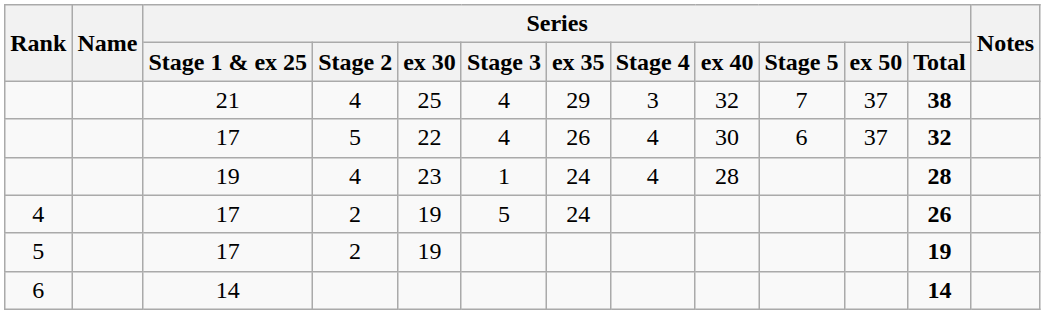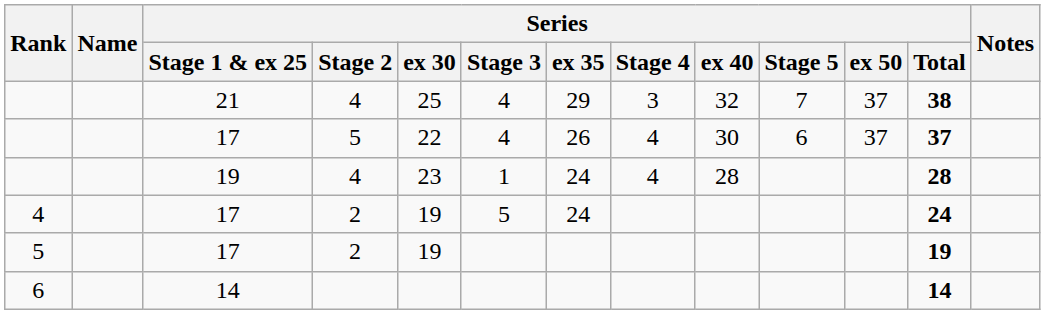row 4 | Series / Total: 32 -> 37
row 6 | Series / Total: 26 -> 24
